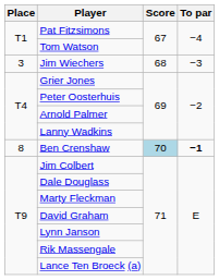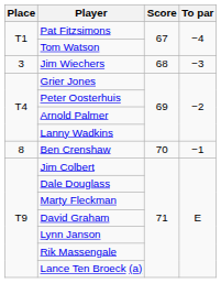Ben Crenshaw | Score: lightblue background -> no background
Ben Crenshaw | To par: bold -> normal
